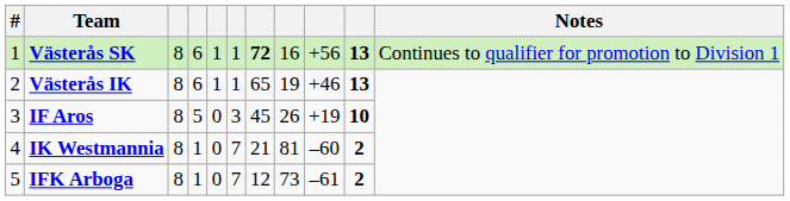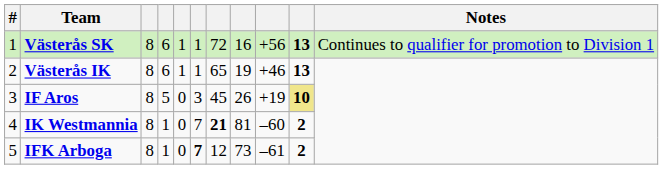Västerås SK | column 7: bold -> normal
IF Aros | column 10: no background -> khaki background
IK Westmannia | column 7: normal -> bold
IFK Arboga | column 6: normal -> bold
